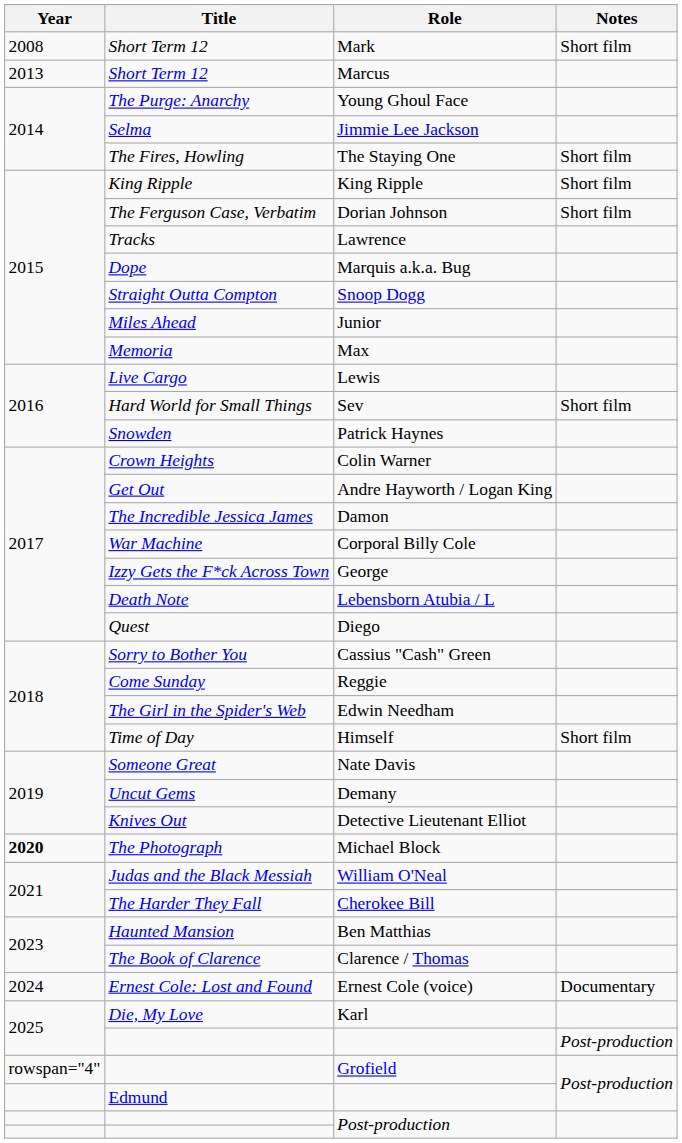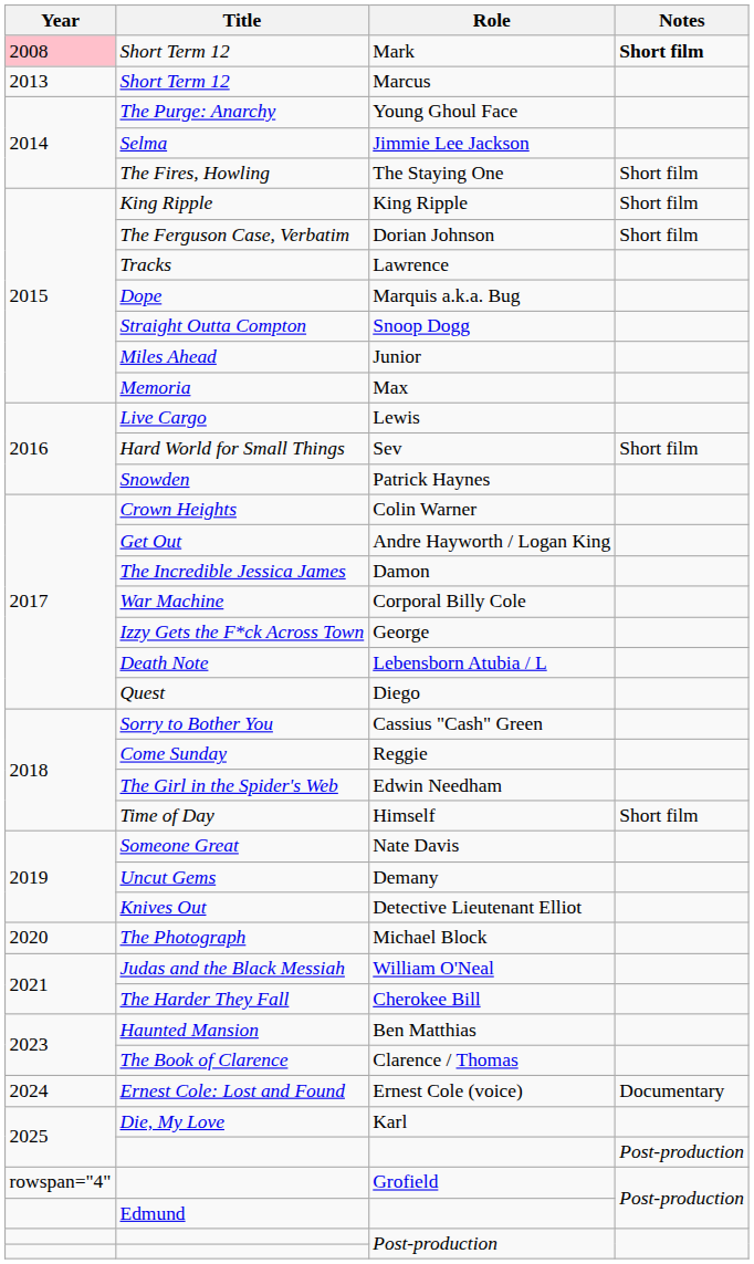Mark | Year: no background -> pink background
Mark | Notes: normal -> bold
Michael Block | Year: bold -> normal
